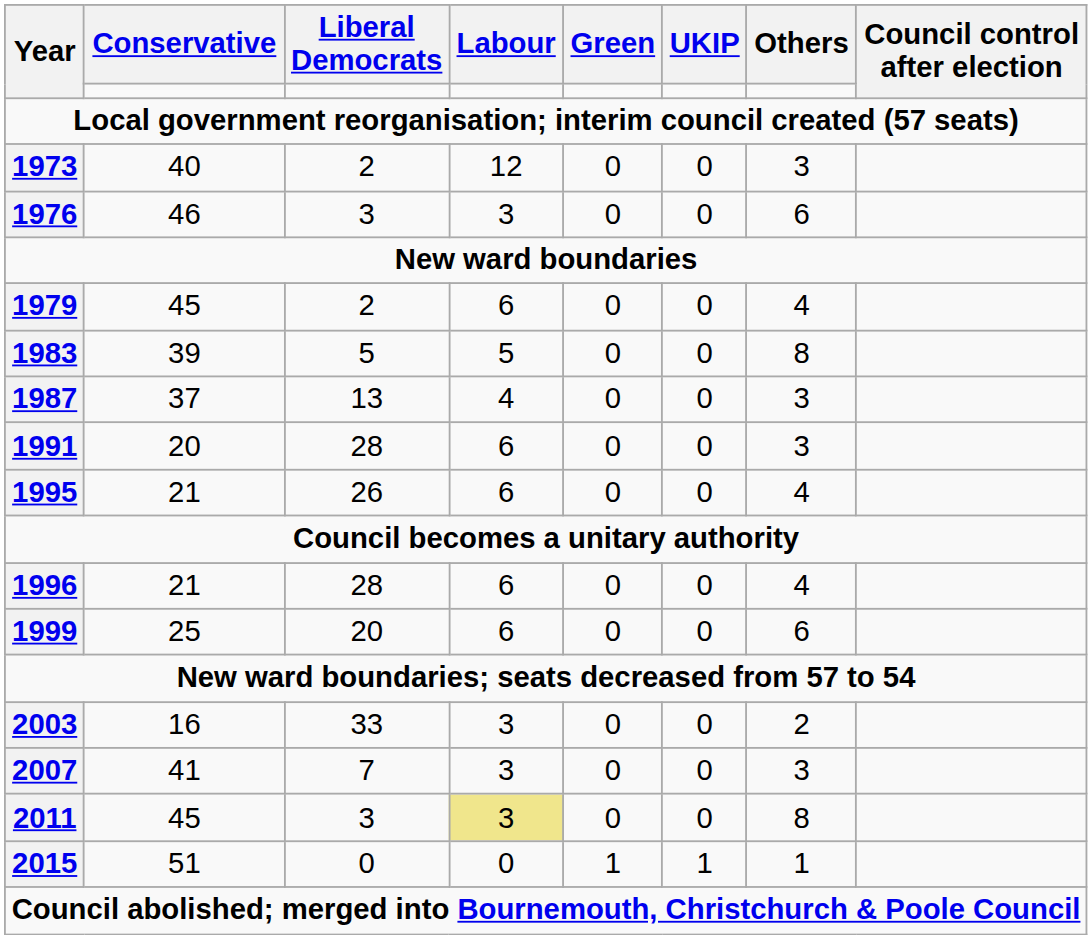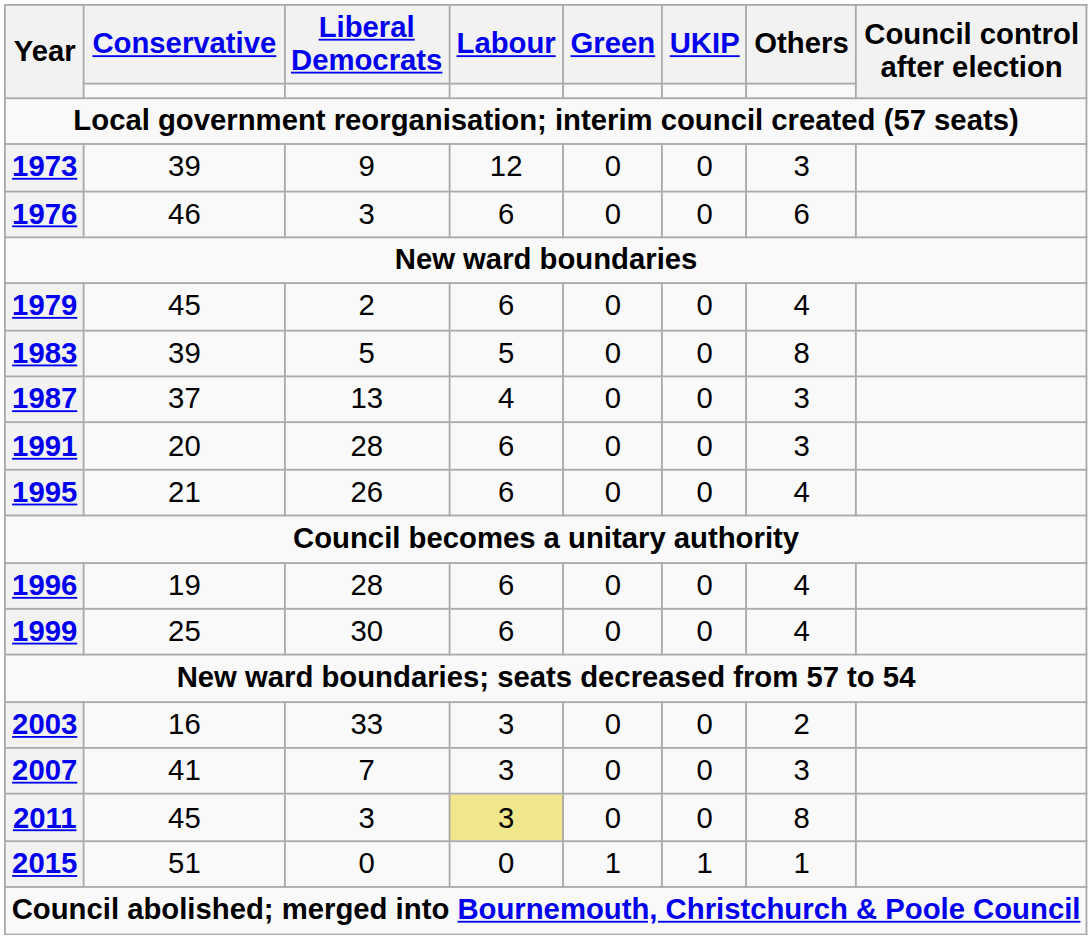1973 | Conservative: 40 -> 39
1973 | Liberal Democrats: 2 -> 9
1976 | Labour: 3 -> 6
1996 | Conservative: 21 -> 19
1999 | Liberal Democrats: 20 -> 30
1999 | Others: 6 -> 4
